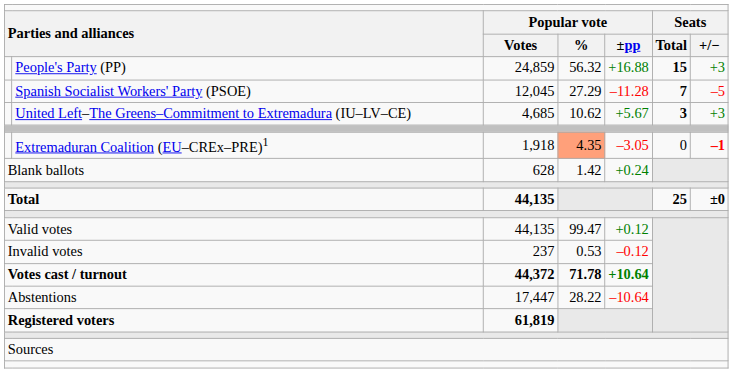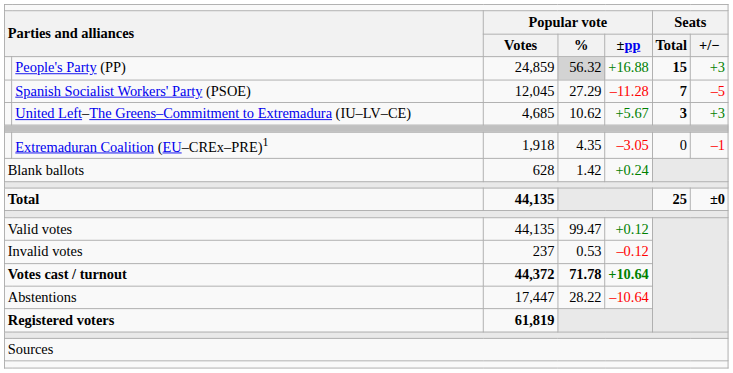People's Party (PP) | column 4: no background -> lightgrey background
Extremaduran Coalition (EU–CREx–PRE)1 | column 4: lightsalmon background -> no background
Extremaduran Coalition (EU–CREx–PRE)1 | column 7: bold -> normal
